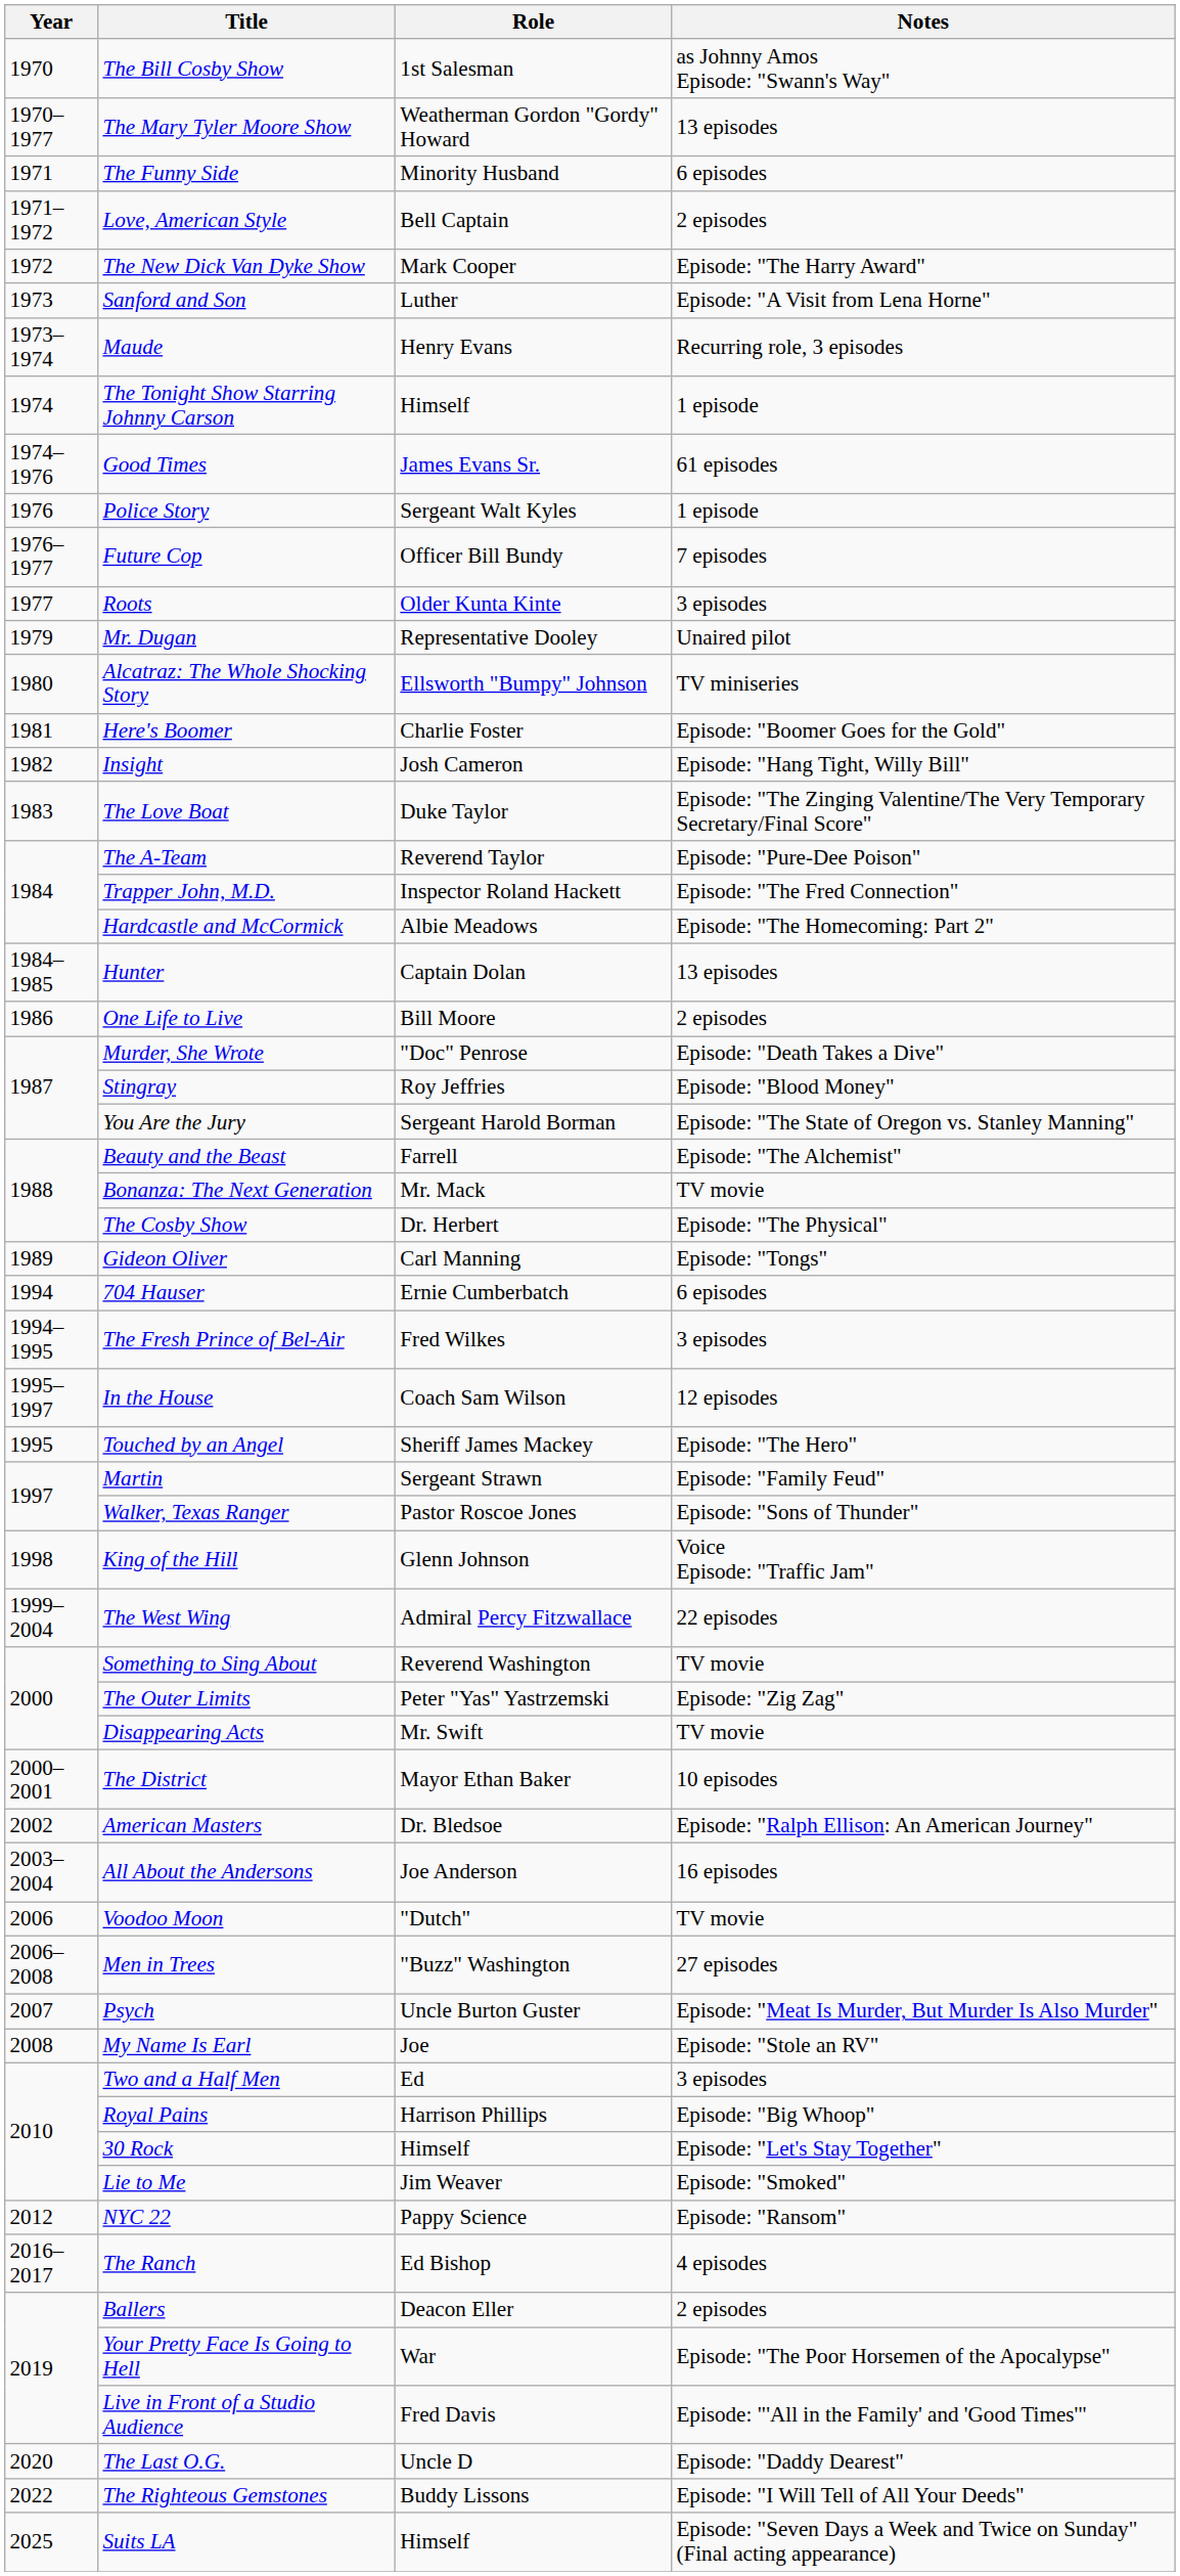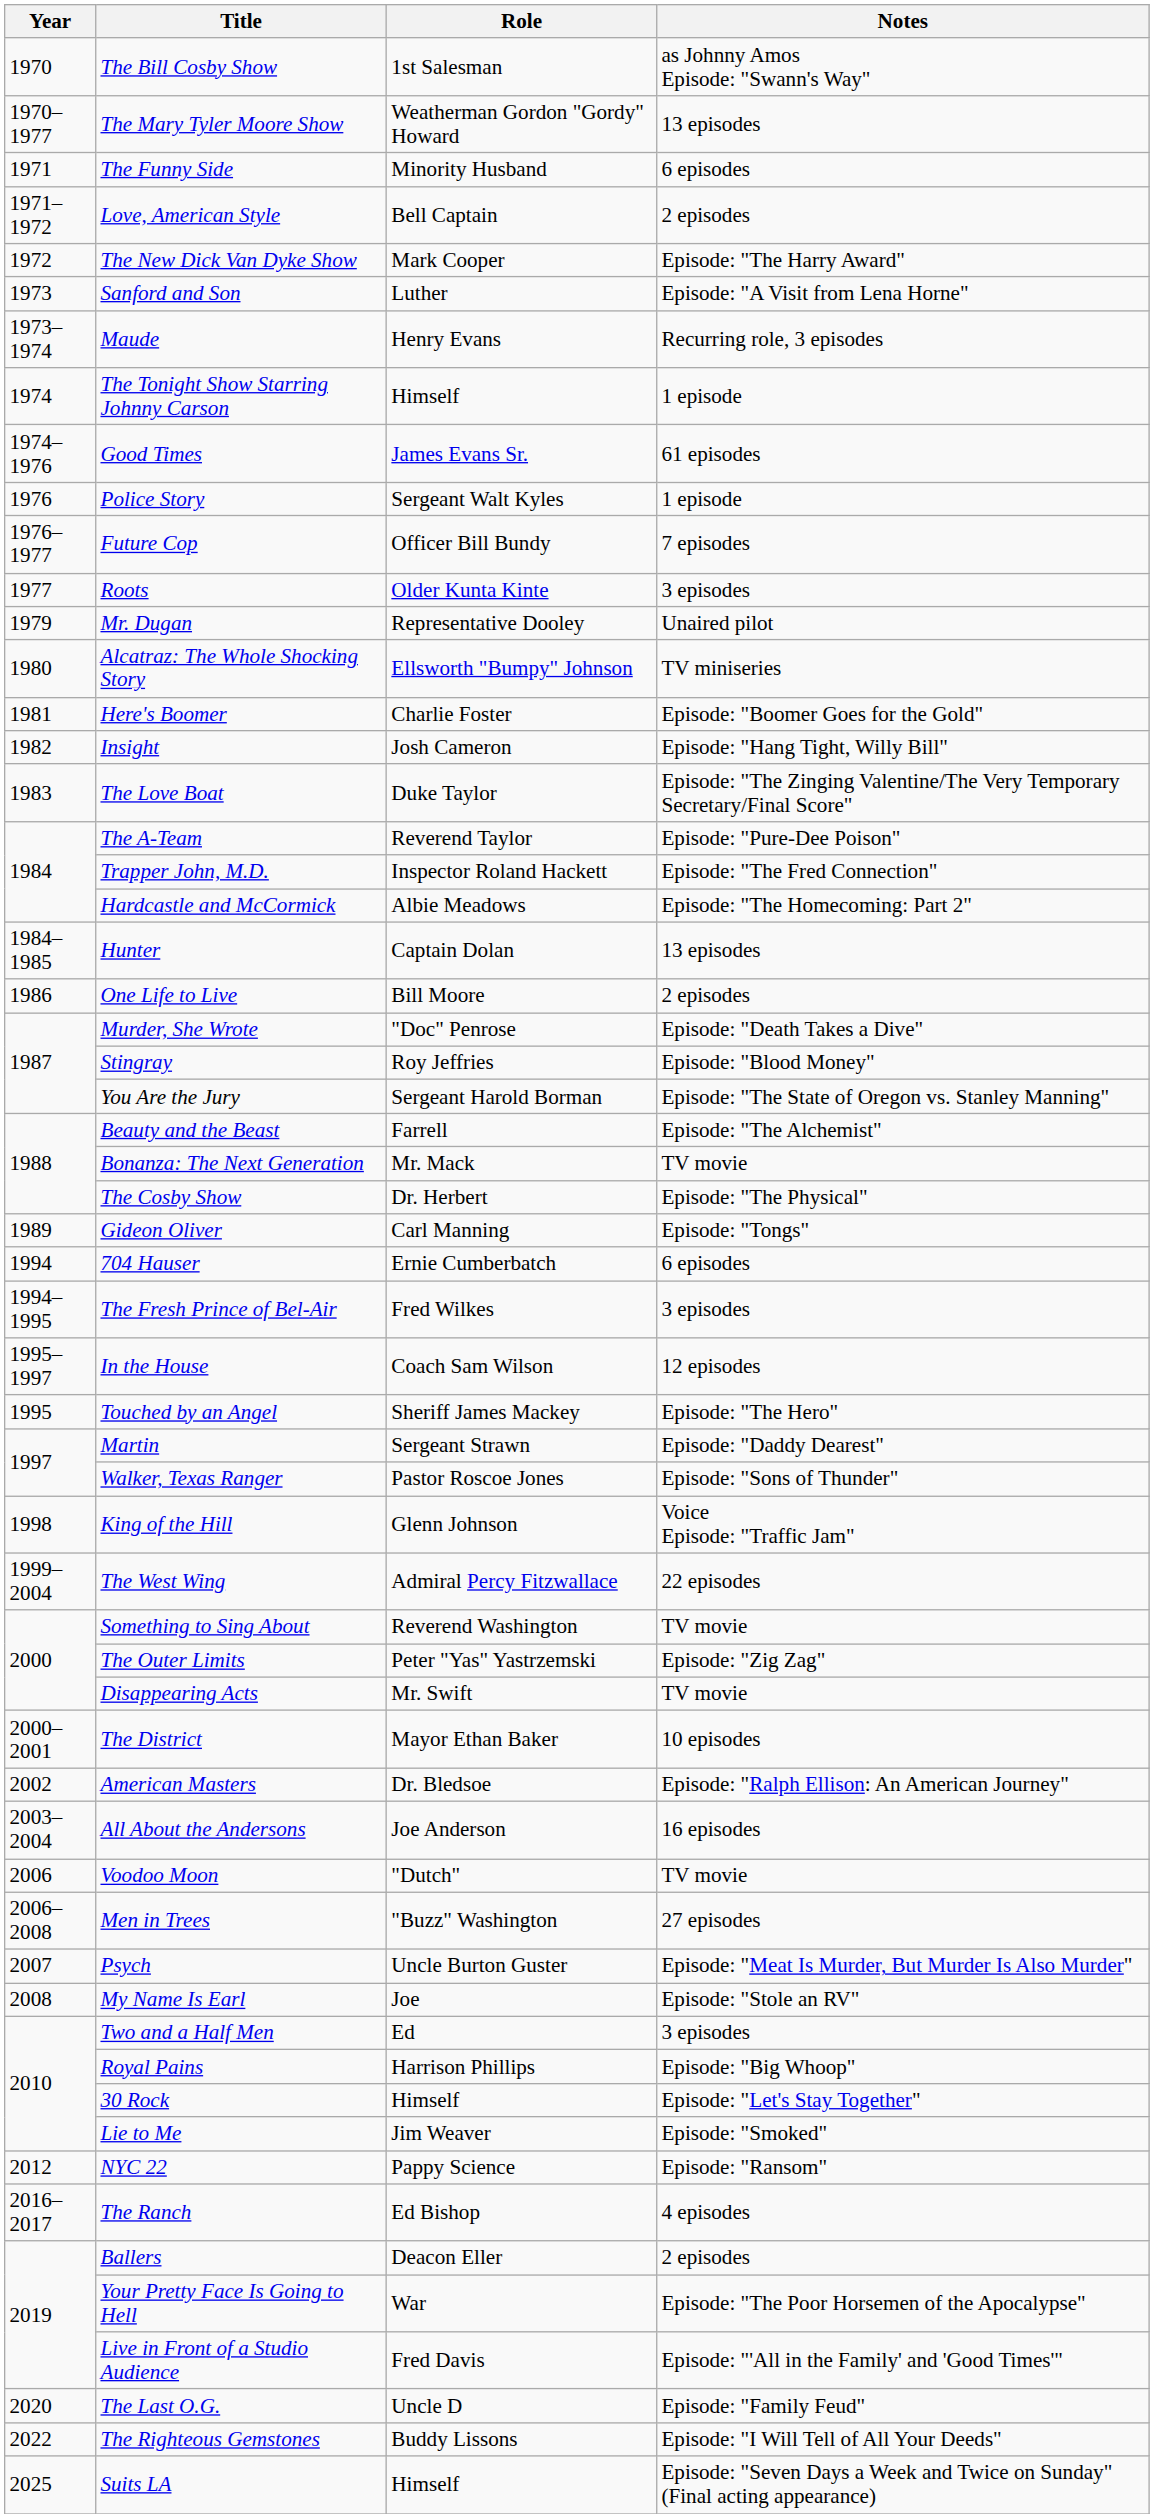Martin | Notes: Episode: "Family Feud" -> Episode: "Daddy Dearest"
The Last O.G. | Notes: Episode: "Daddy Dearest" -> Episode: "Family Feud"
